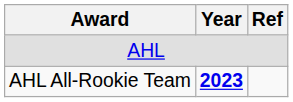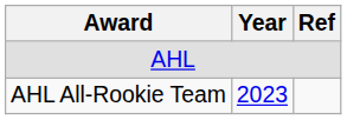AHL All-Rookie Team | Year: bold -> normal
